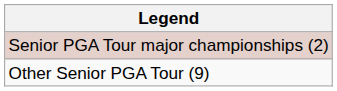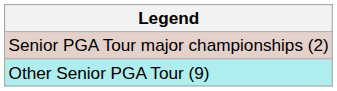row 3 | column 1: no background -> paleturquoise background
